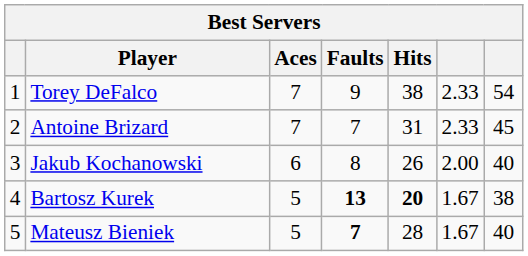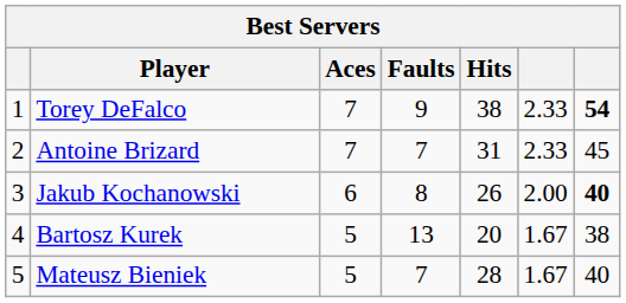Torey DeFalco | column 7: normal -> bold
Jakub Kochanowski | column 7: normal -> bold
Bartosz Kurek | Faults: bold -> normal
Bartosz Kurek | Hits: bold -> normal
Mateusz Bieniek | Faults: bold -> normal
